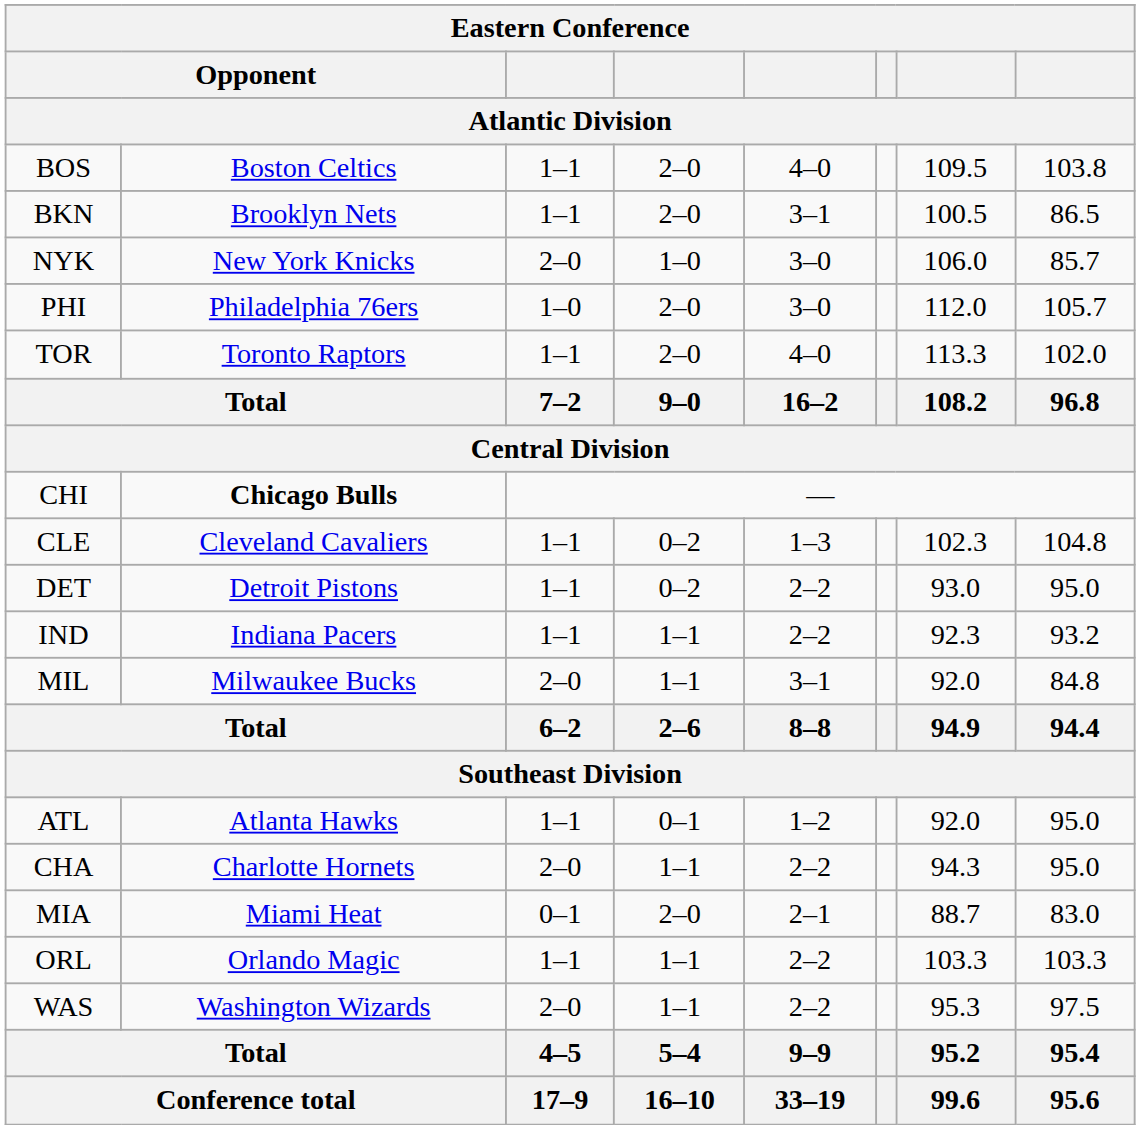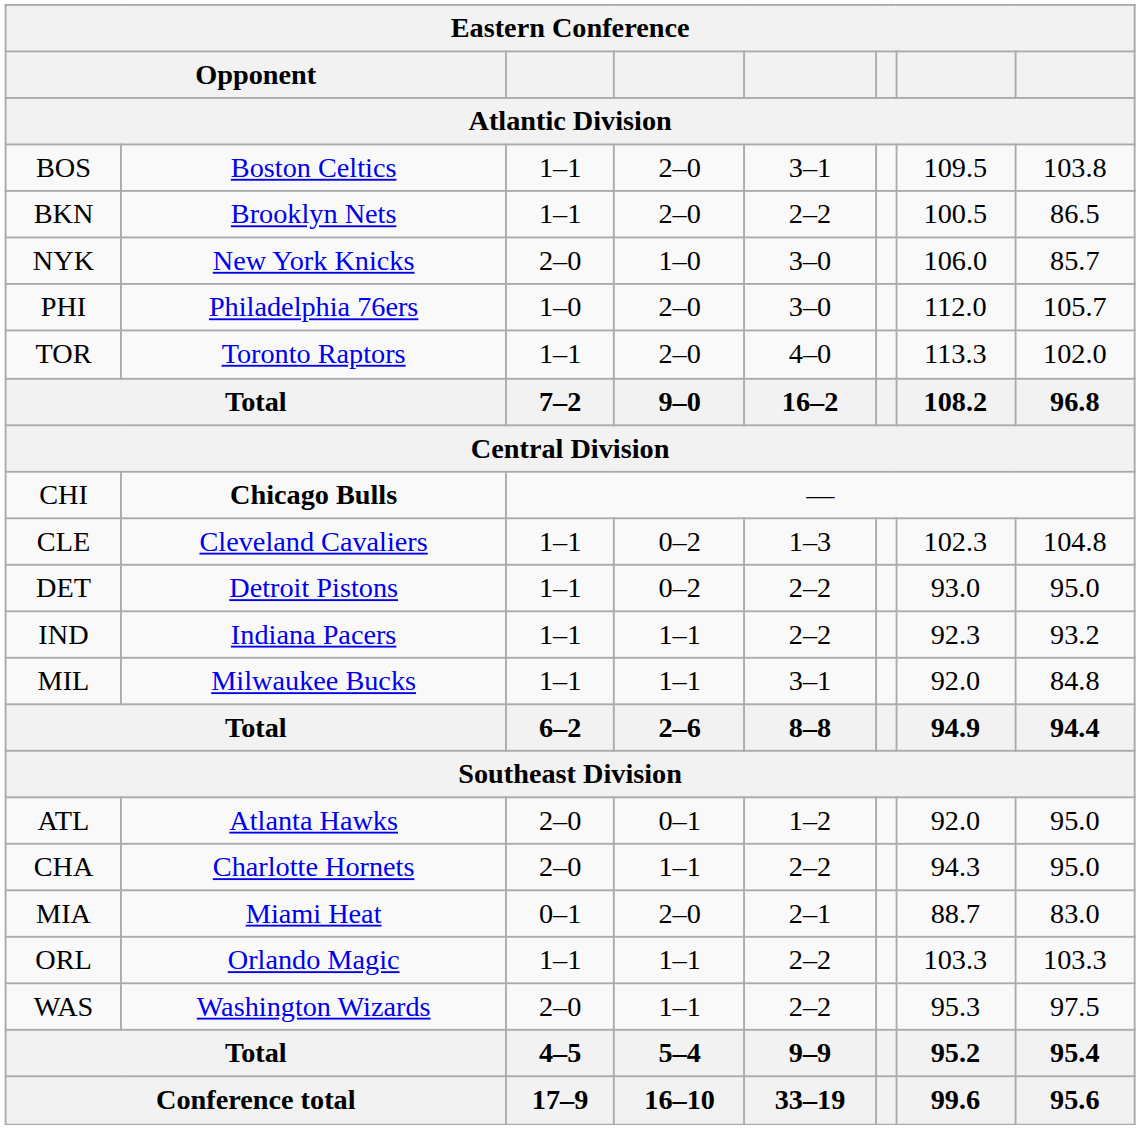BOS | column 5: 4–0 -> 3–1
BKN | column 5: 3–1 -> 2–2
MIL | column 3: 2–0 -> 1–1
ATL | column 3: 1–1 -> 2–0
